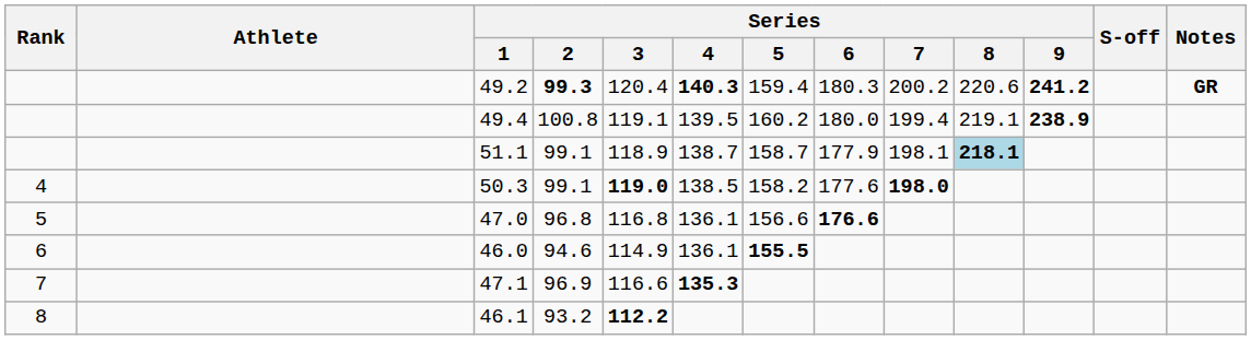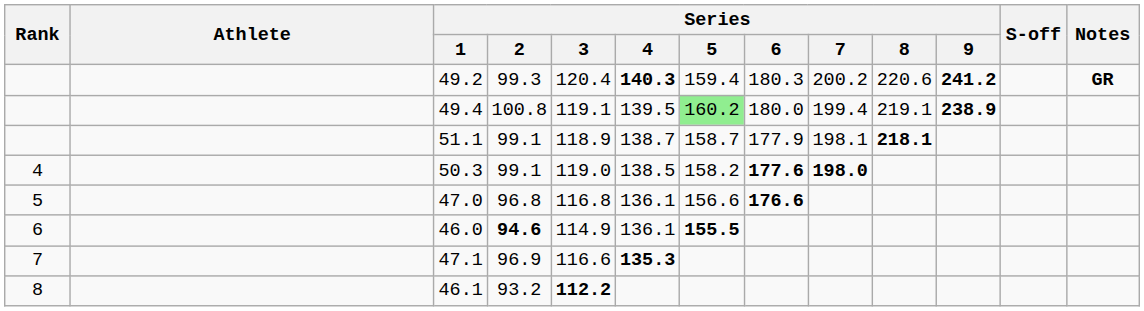49.2 | Series / 2: bold -> normal
49.4 | Series / 5: no background -> lightgreen background
51.1 | Series / 8: lightblue background -> no background
50.3 | Series / 3: bold -> normal
50.3 | Series / 6: normal -> bold
46.0 | Series / 2: normal -> bold
